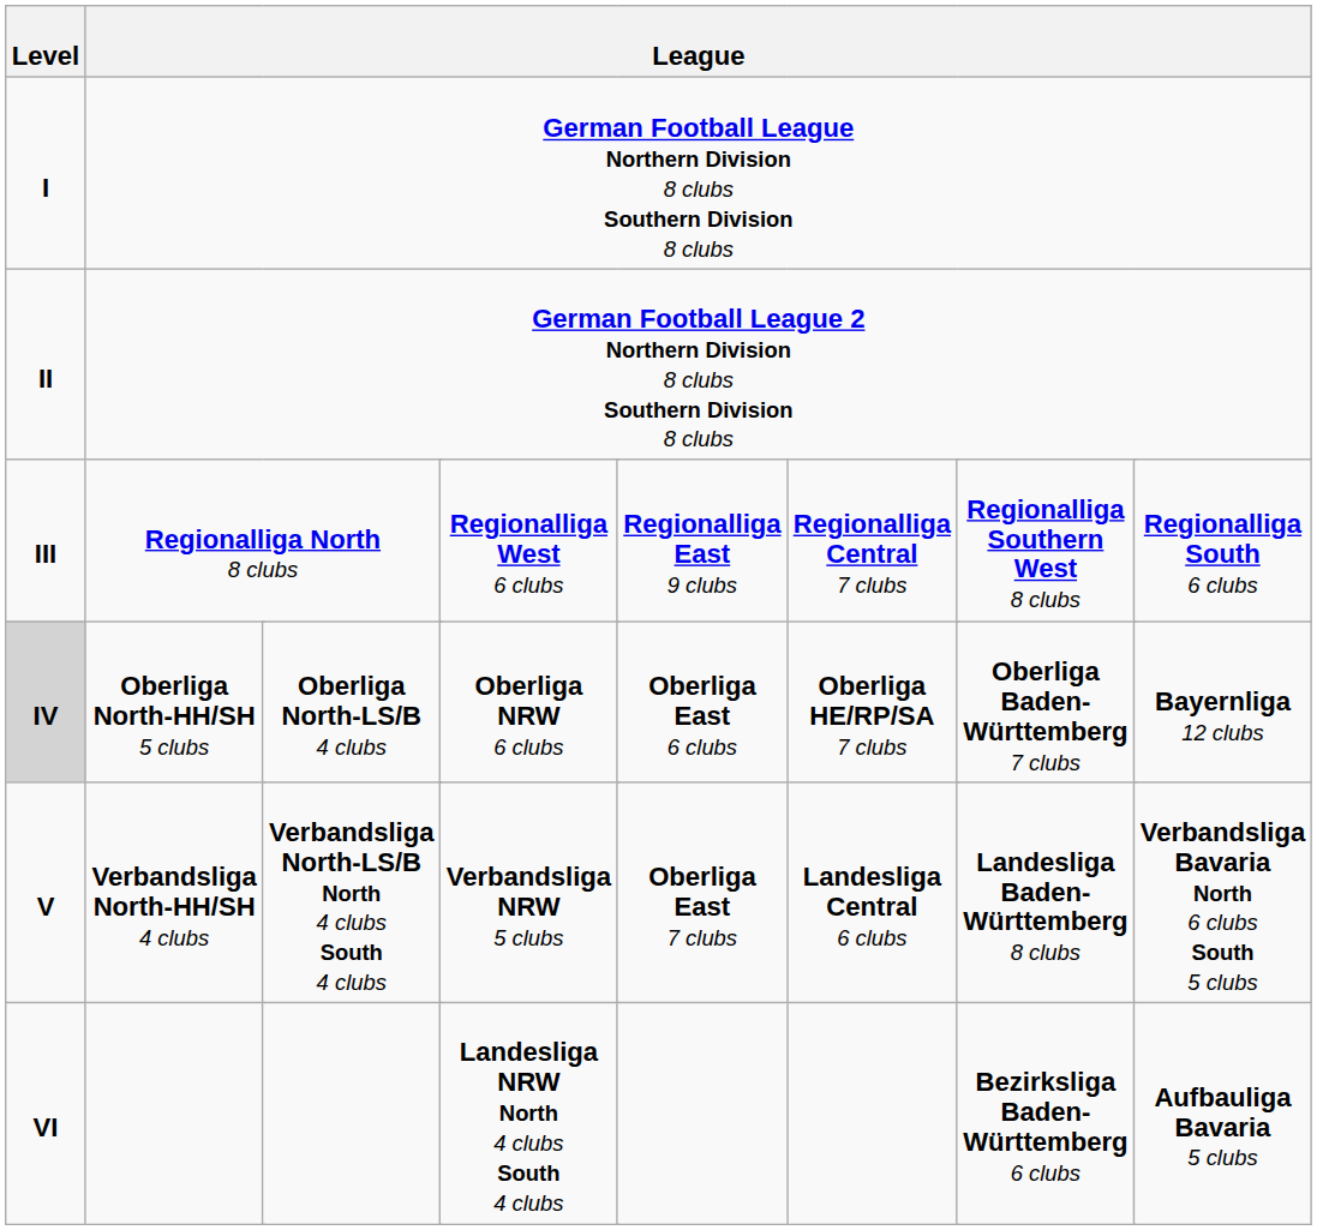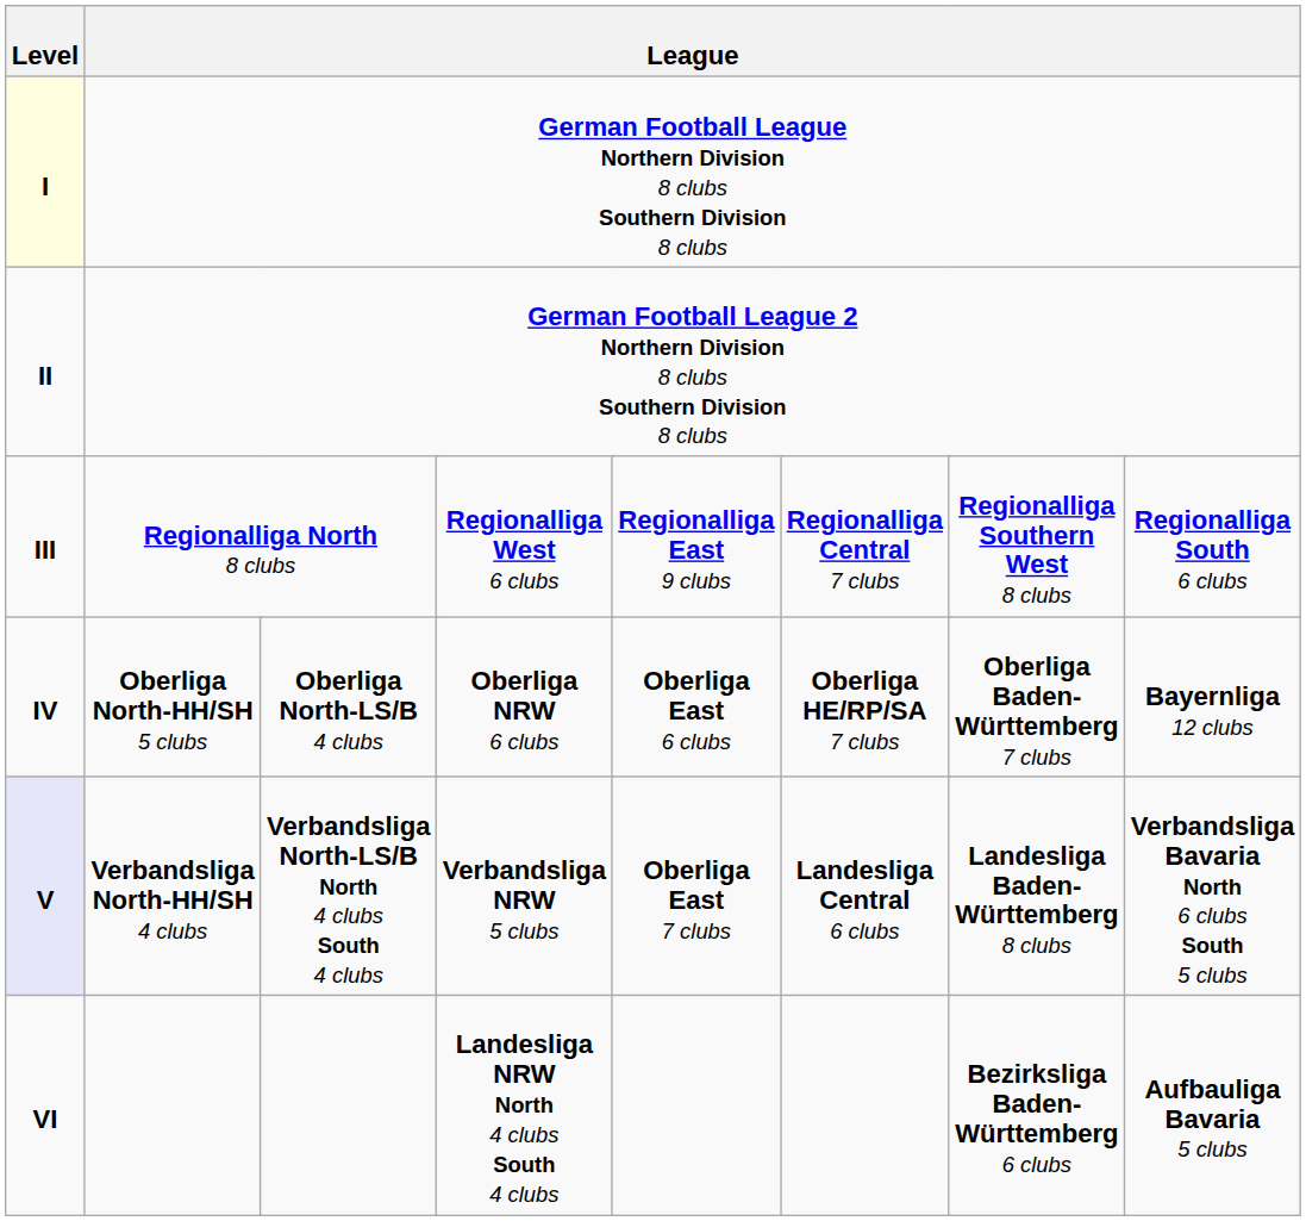I | Level: no background -> lightyellow background
IV | Level: lightgrey background -> no background
V | Level: no background -> lavender background
